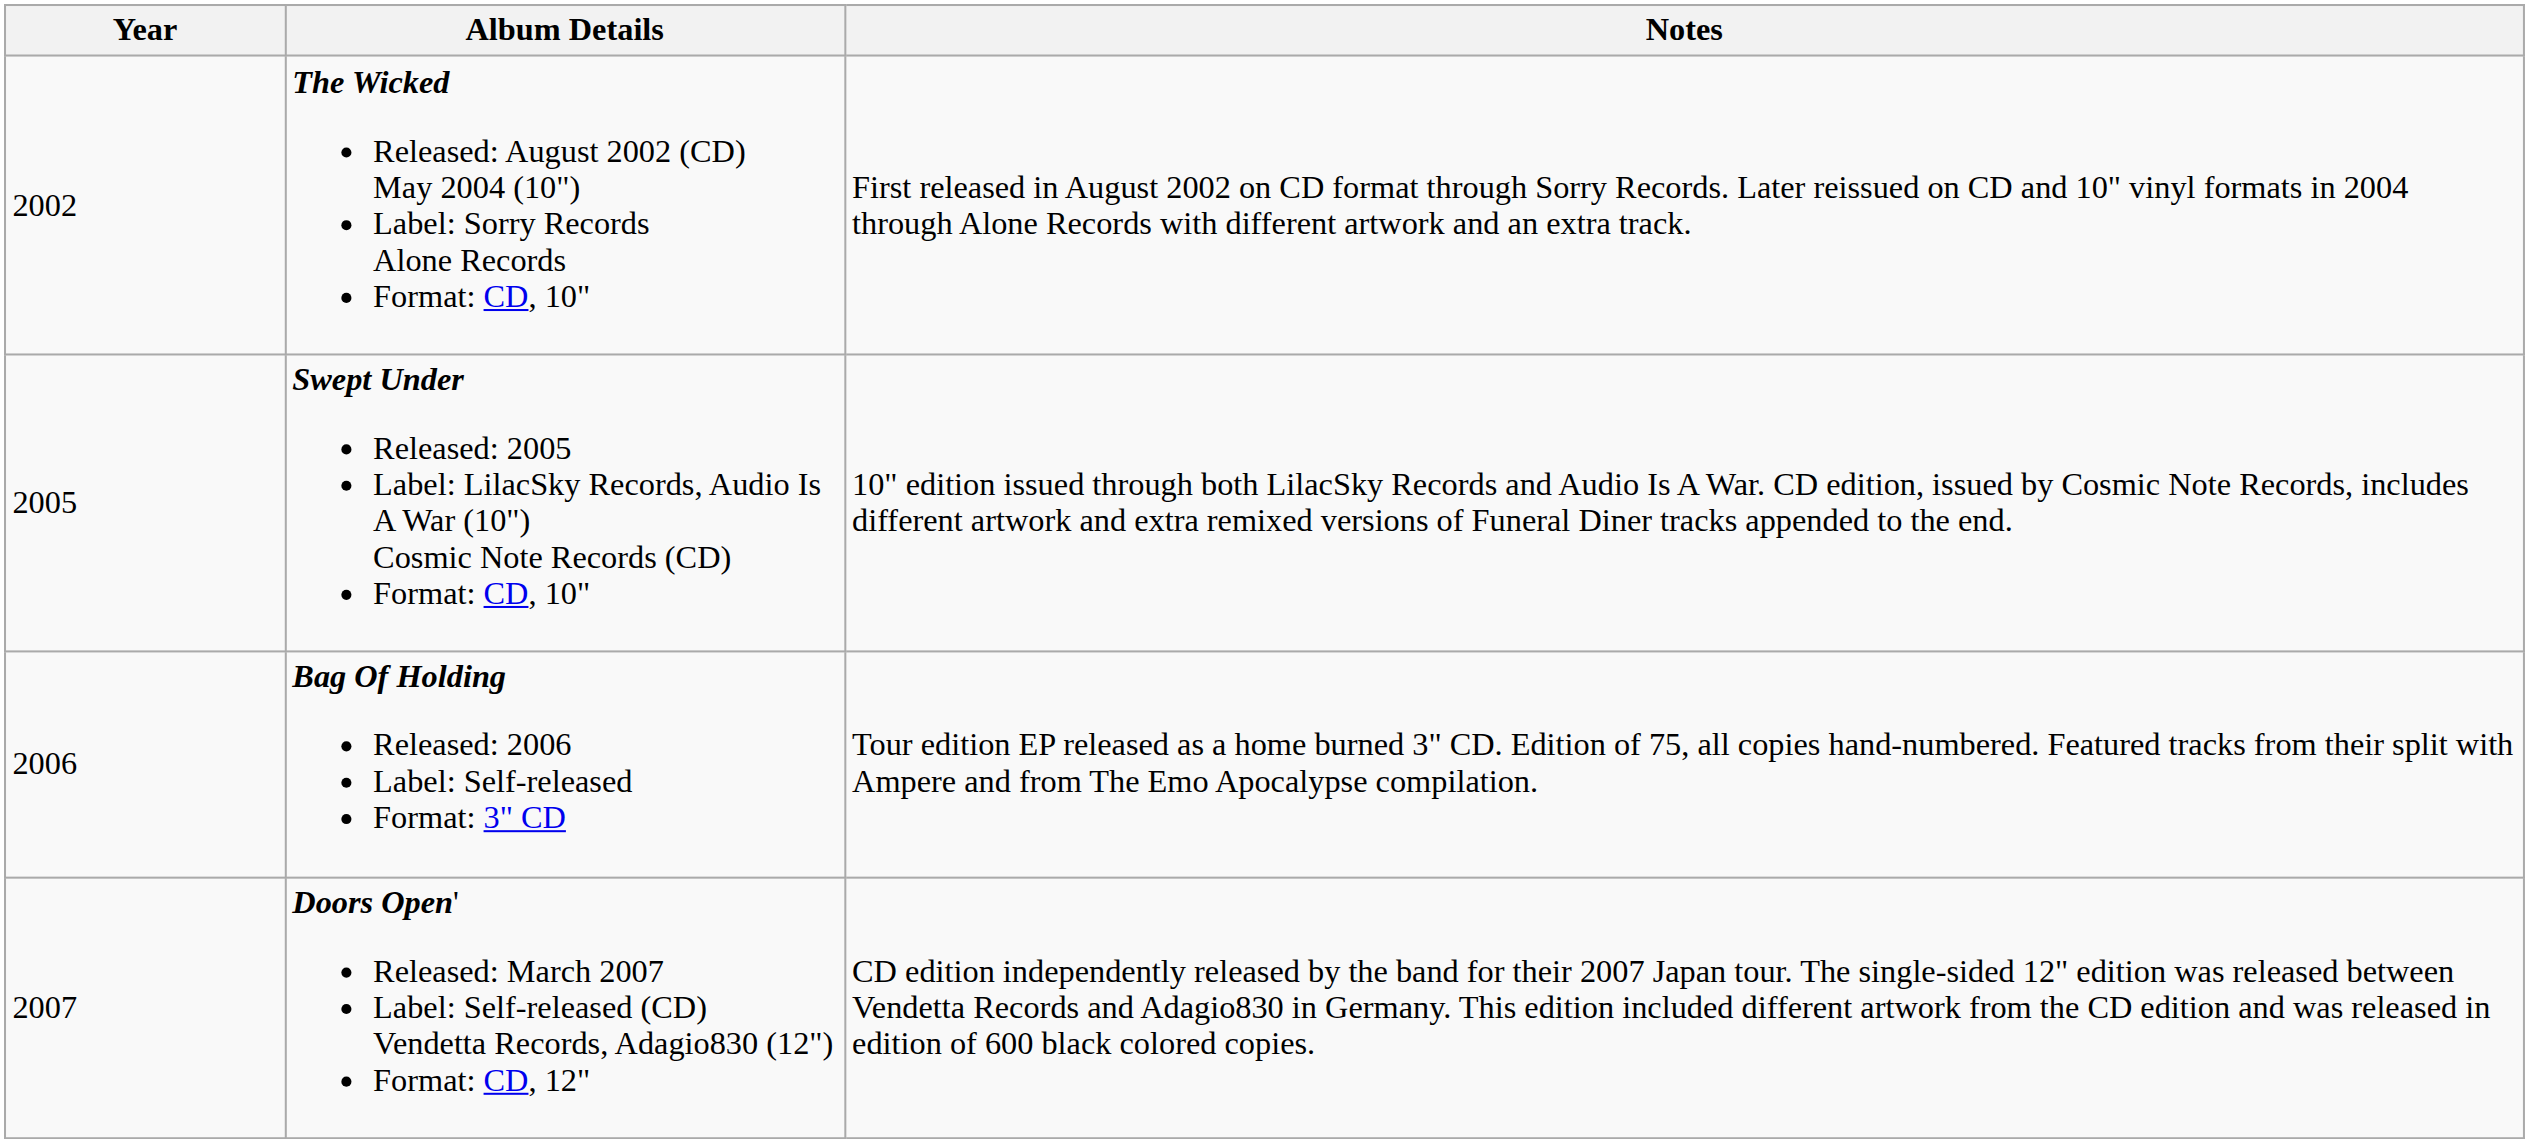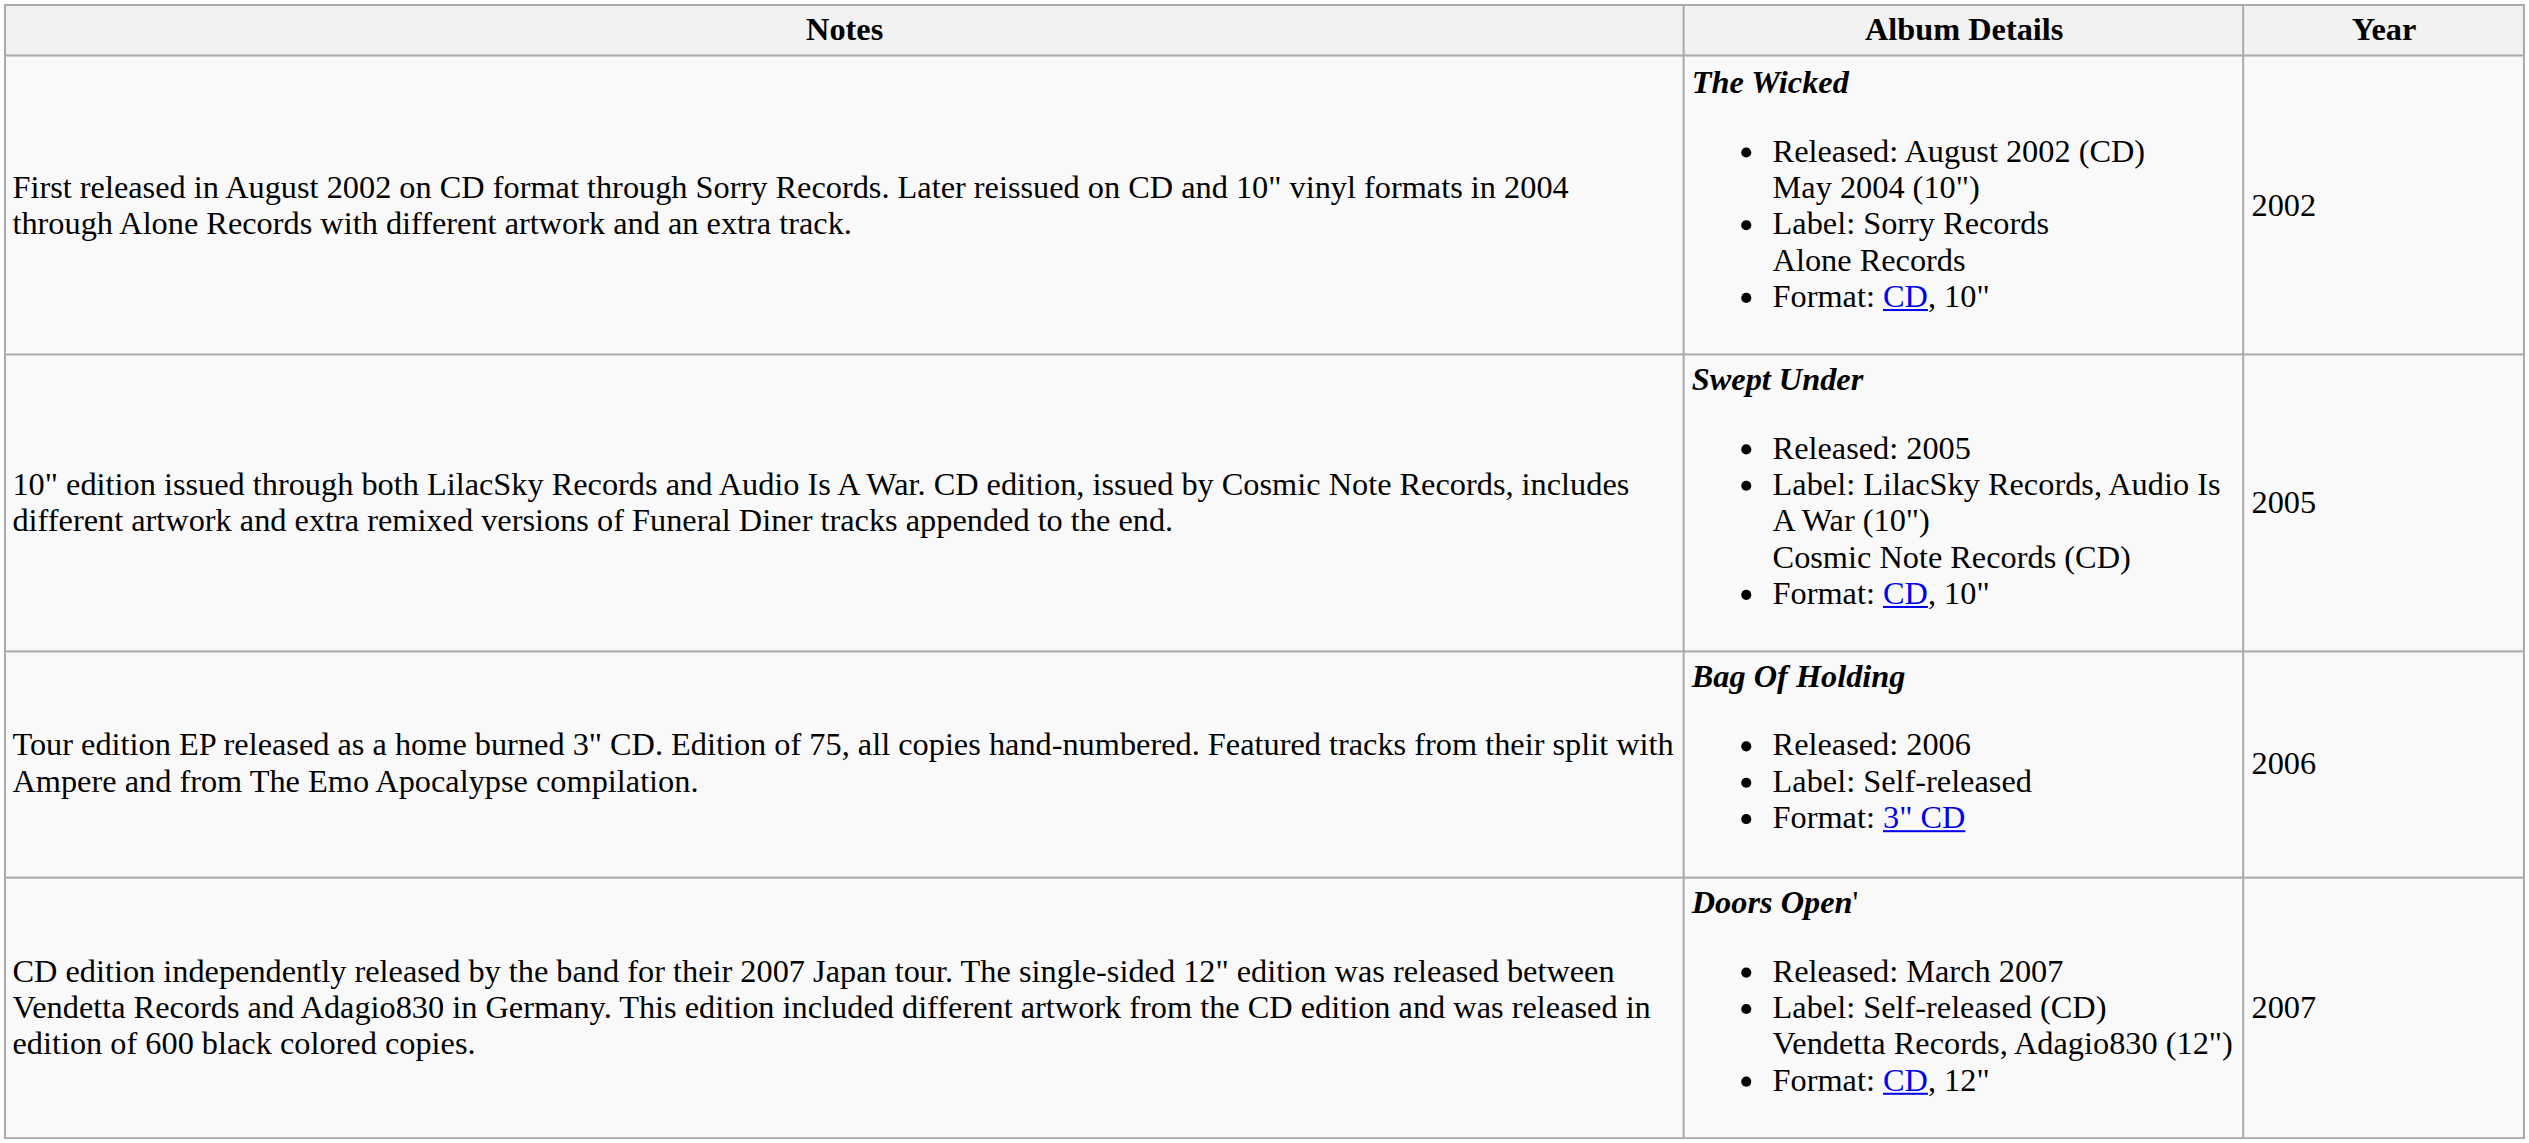columns swapped: Year <-> Notes
